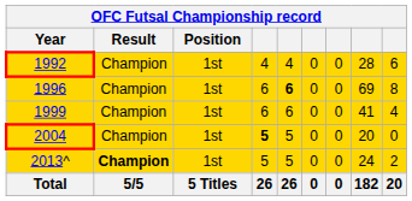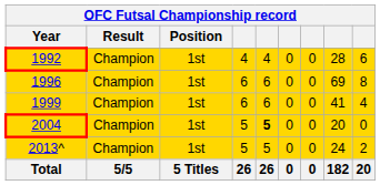1996 | column 5: bold -> normal
2004 | column 4: bold -> normal
2004 | column 5: normal -> bold
2013^ | Result: bold -> normal
